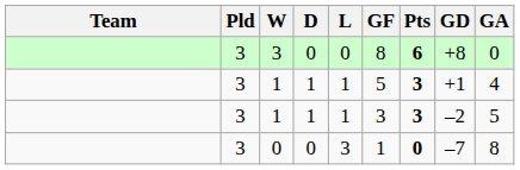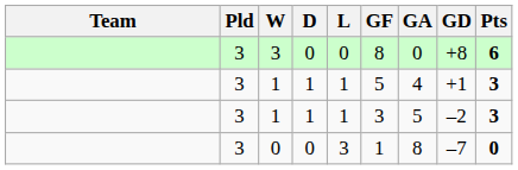columns swapped: GA <-> Pts
